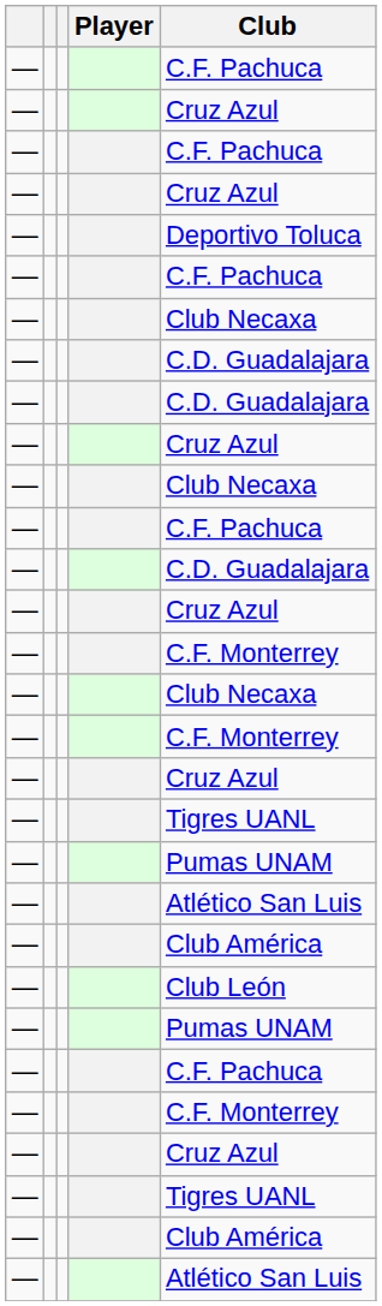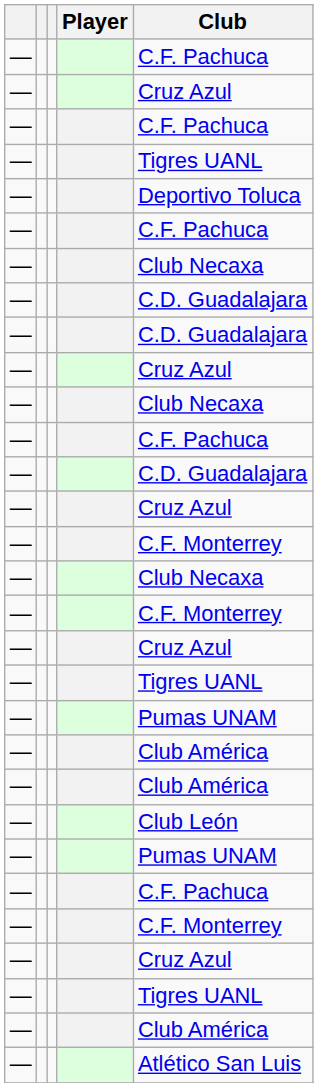row 5 | Club: Cruz Azul -> Tigres UANL
row 22 | Club: Atlético San Luis -> Club América
